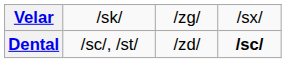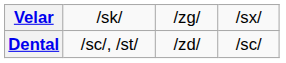Dental | column 4: bold -> normal
